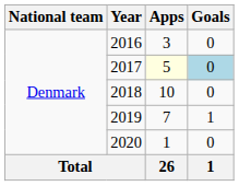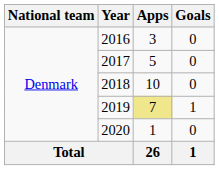2017 | Apps: lightyellow background -> no background
2017 | Goals: lightblue background -> no background
2019 | Apps: no background -> khaki background
